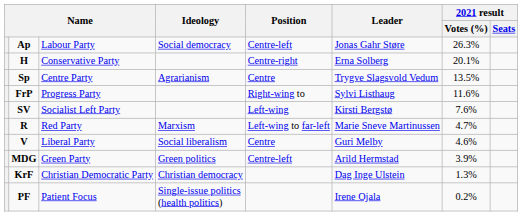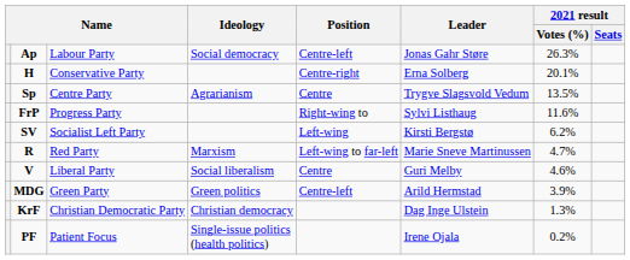SV | 2021 result / Votes (%): 7.6% -> 6.2%
